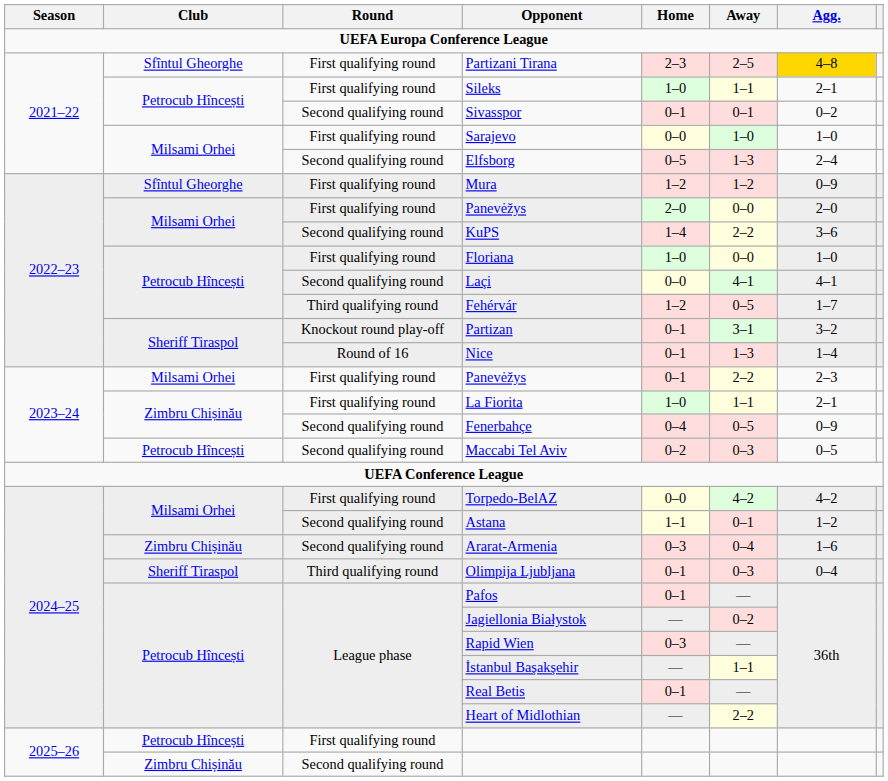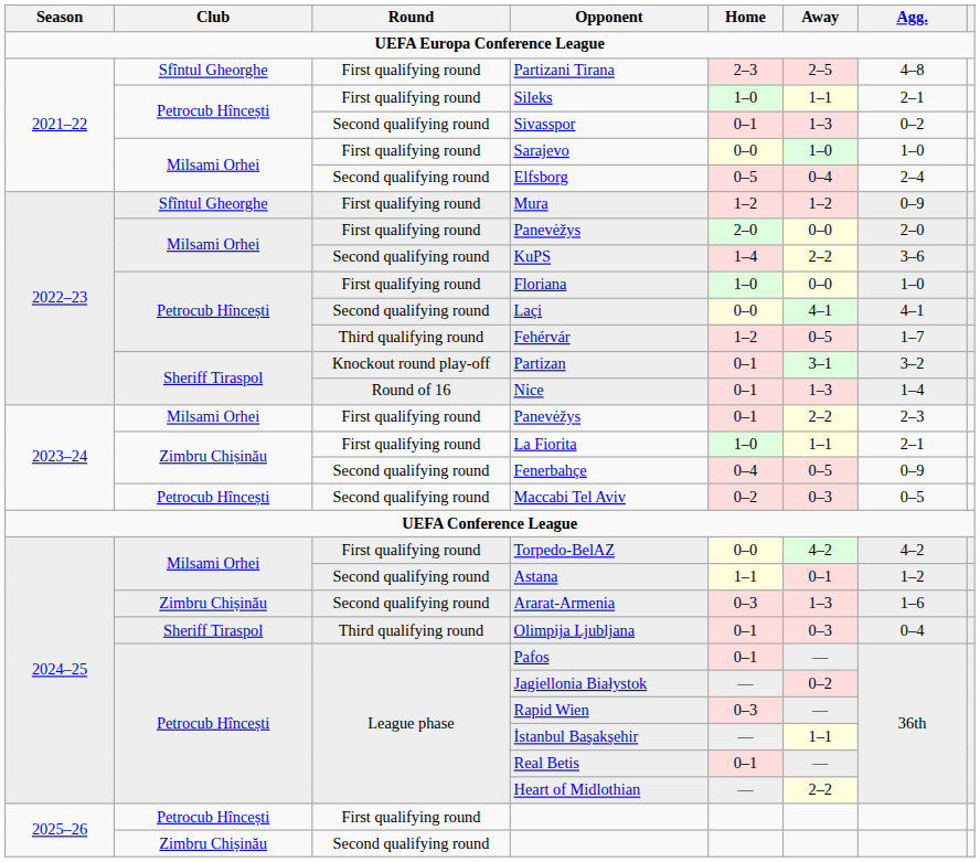Partizani Tirana | Agg.: gold background -> no background
Sivasspor | Away: 0–1 -> 1–3
Elfsborg | Away: 1–3 -> 0–4
Ararat-Armenia | Away: 0–4 -> 1–3
